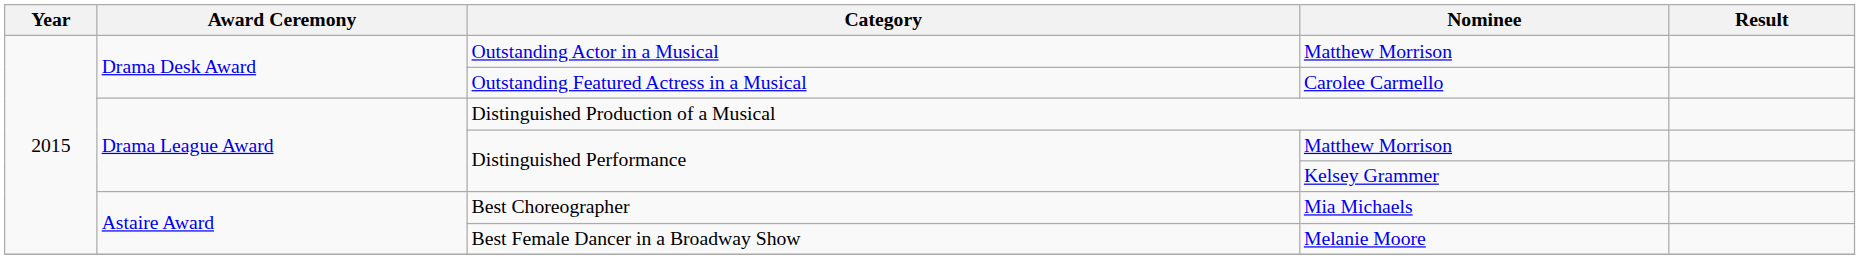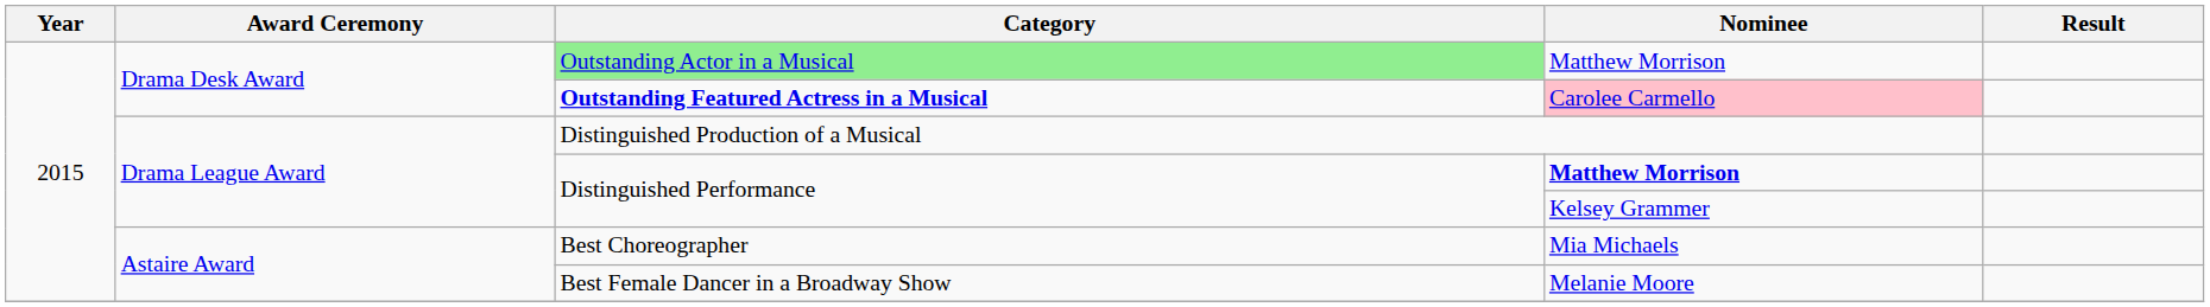Outstanding Actor in a Musical | Category: no background -> lightgreen background
Outstanding Featured Actress in a Musical | Category: normal -> bold
Outstanding Featured Actress in a Musical | Nominee: no background -> pink background
Distinguished Performance / Matthew Morrison | Nominee: normal -> bold
